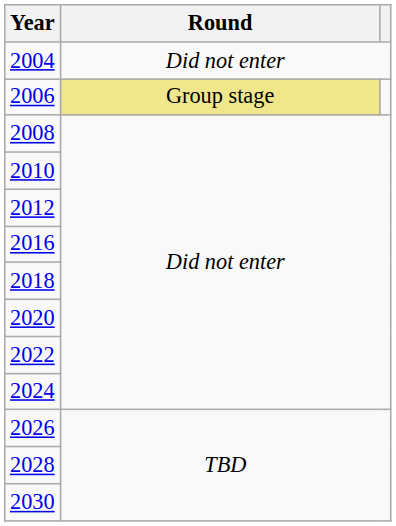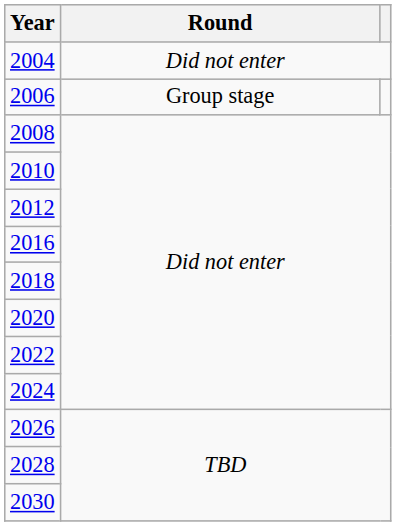2006 | Round: khaki background -> no background
